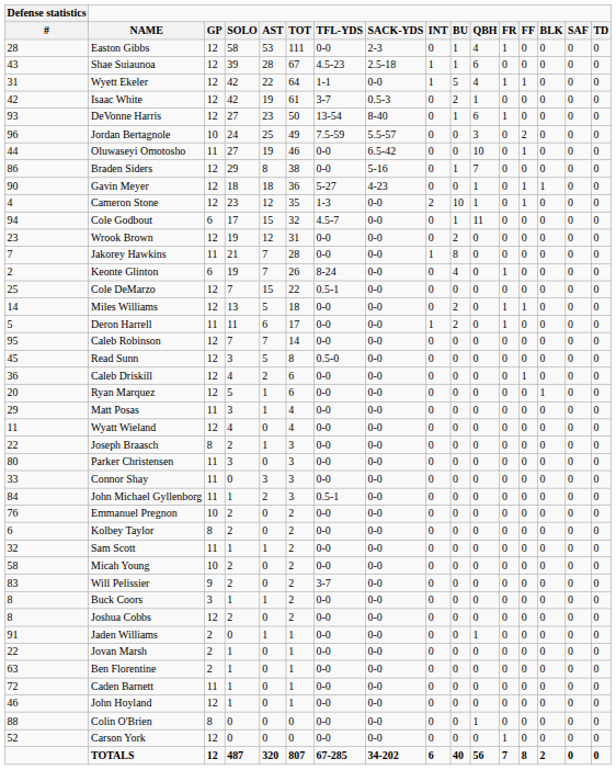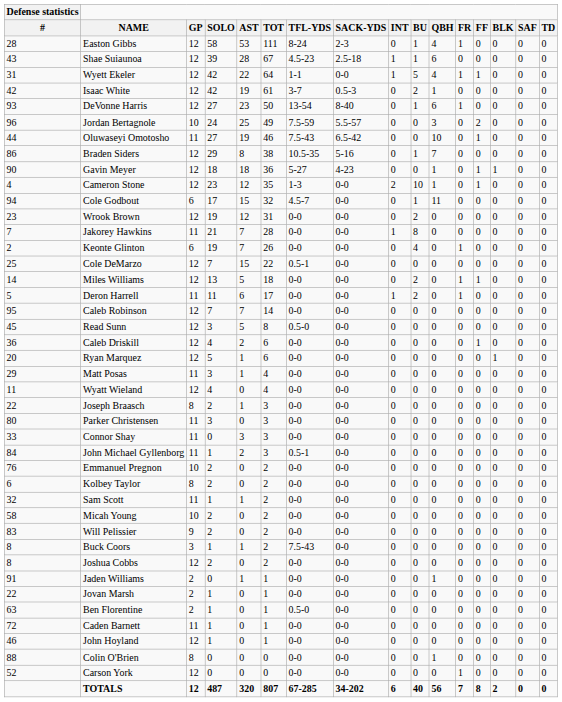Easton Gibbs | TFL-YDS: 0-0 -> 8-24
Oluwaseyi Omotosho | TFL-YDS: 0-0 -> 7.5-43
Braden Siders | TFL-YDS: 0-0 -> 10.5-35
Keonte Glinton | TFL-YDS: 8-24 -> 0-0
Will Pelissier | TFL-YDS: 3-7 -> 0-0
Buck Coors | TFL-YDS: 0-0 -> 7.5-43
Ben Florentine | TFL-YDS: 0-0 -> 0.5-0
